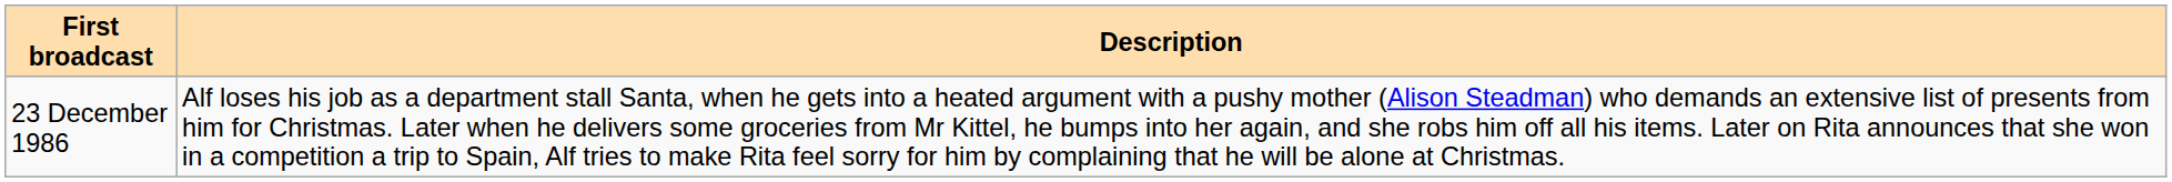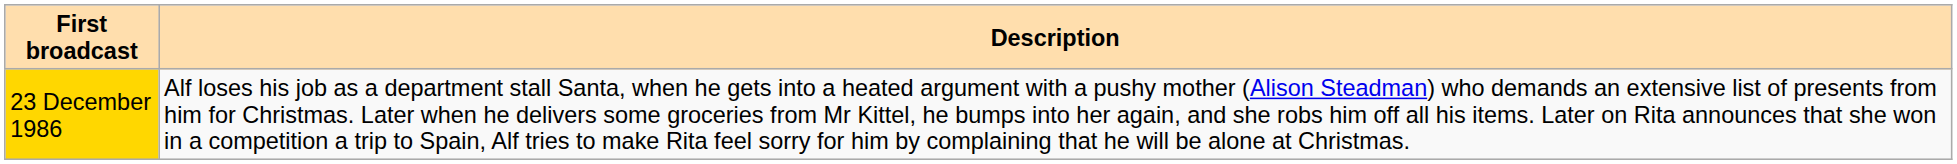row 2 | First broadcast: no background -> gold background
